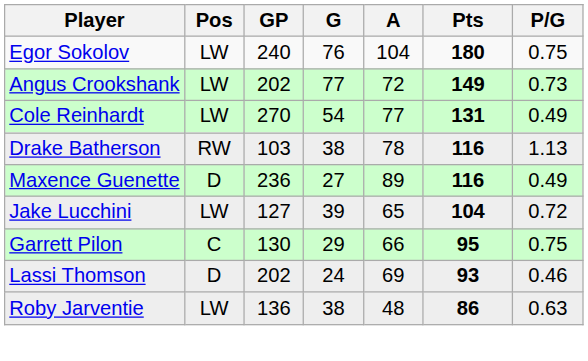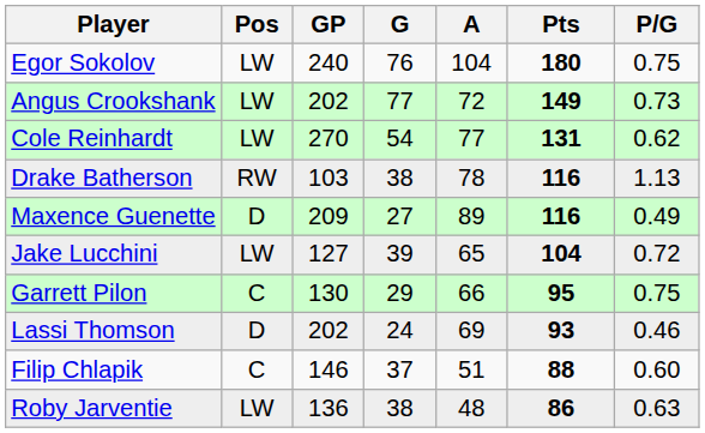Cole Reinhardt | P/G: 0.49 -> 0.62
Maxence Guenette | GP: 236 -> 209
+ row: Filip Chlapik | C | 146 | 37 | 51 | 88 | 0.60
